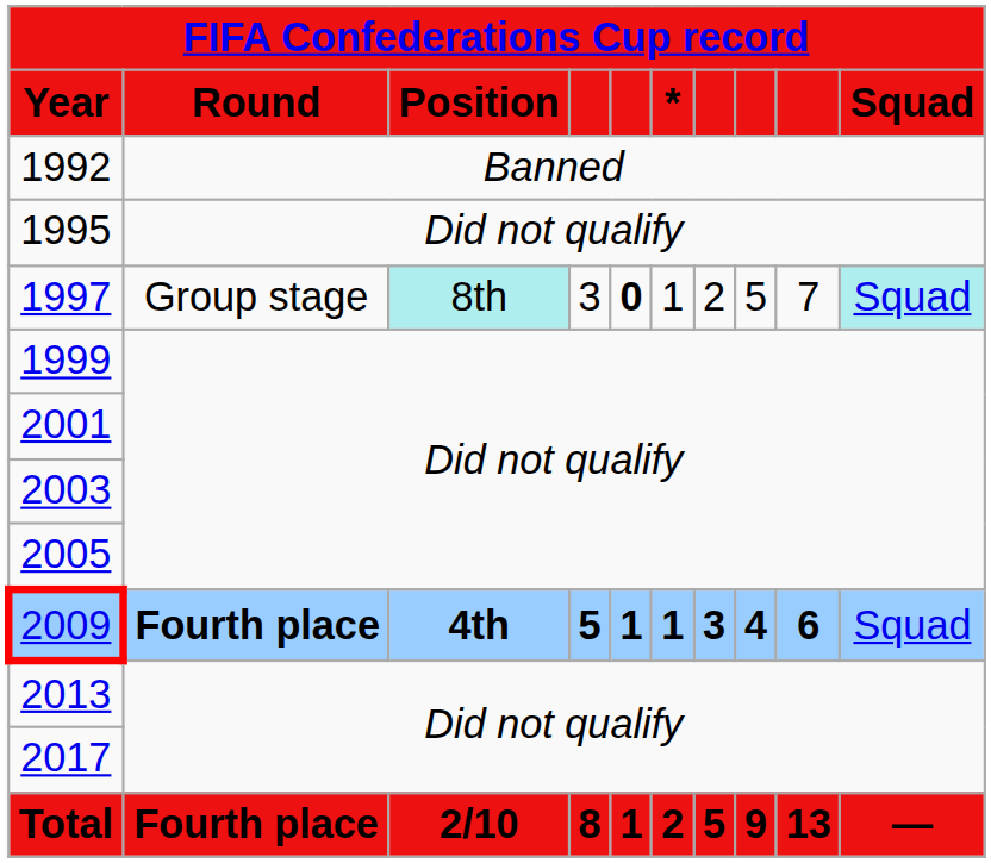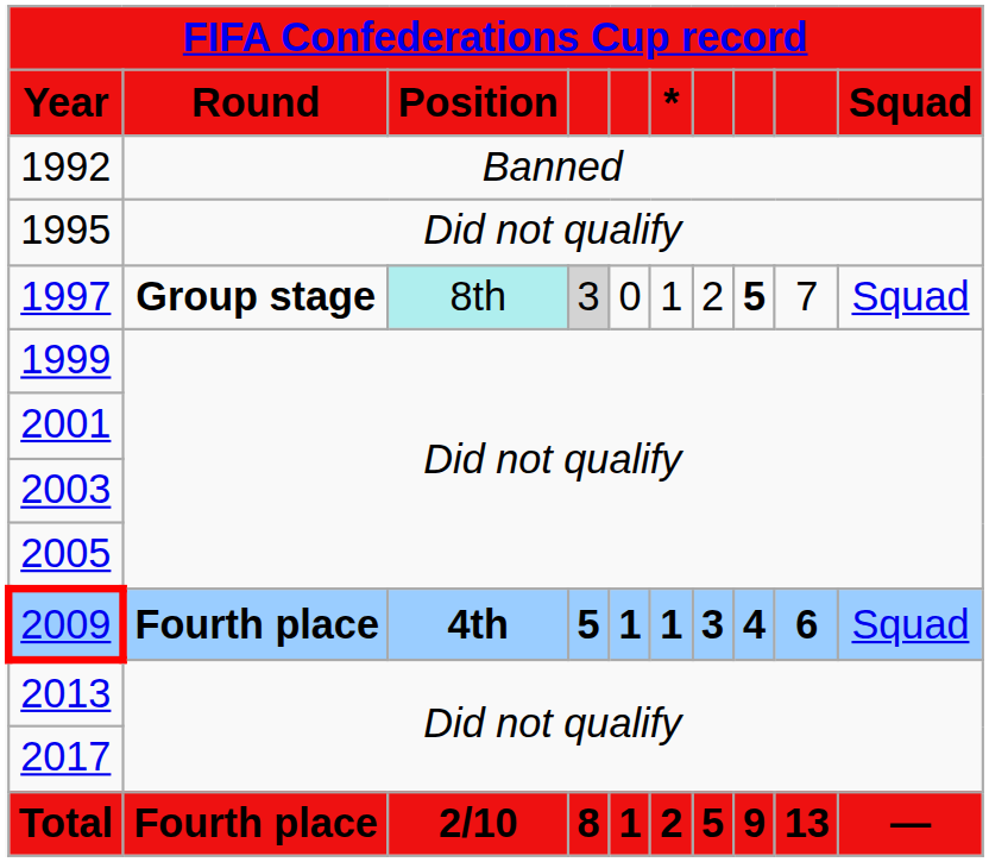1997 | Round: normal -> bold
1997 | column 4: no background -> lightgrey background
1997 | column 5: bold -> normal
1997 | column 8: normal -> bold
1997 | Squad: paleturquoise background -> no background
